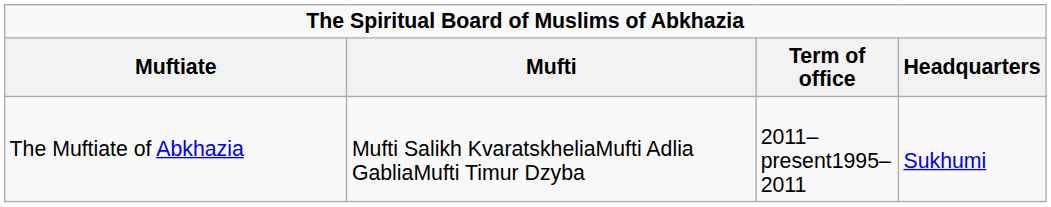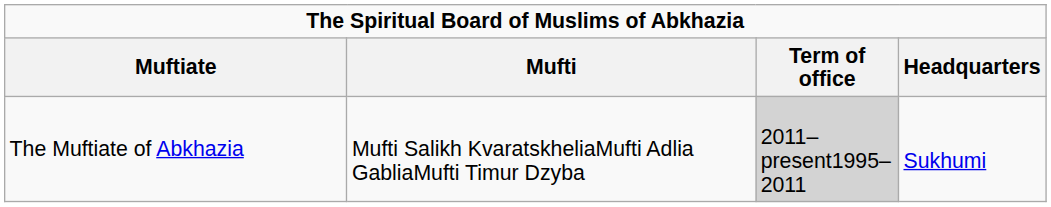The Muftiate of Abkhazia | Term of office: no background -> lightgrey background
